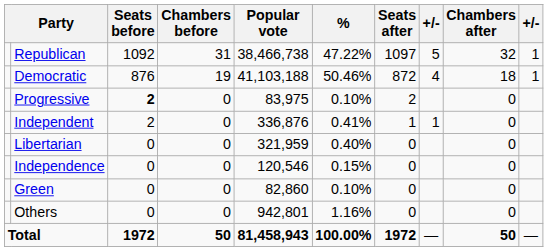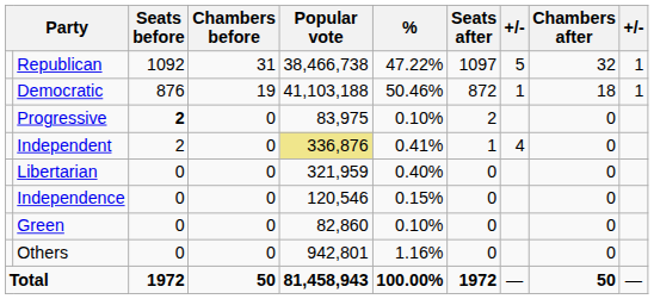Democratic | column 8: 4 -> 1
Independent | Popular vote: no background -> khaki background
Independent | column 8: 1 -> 4
